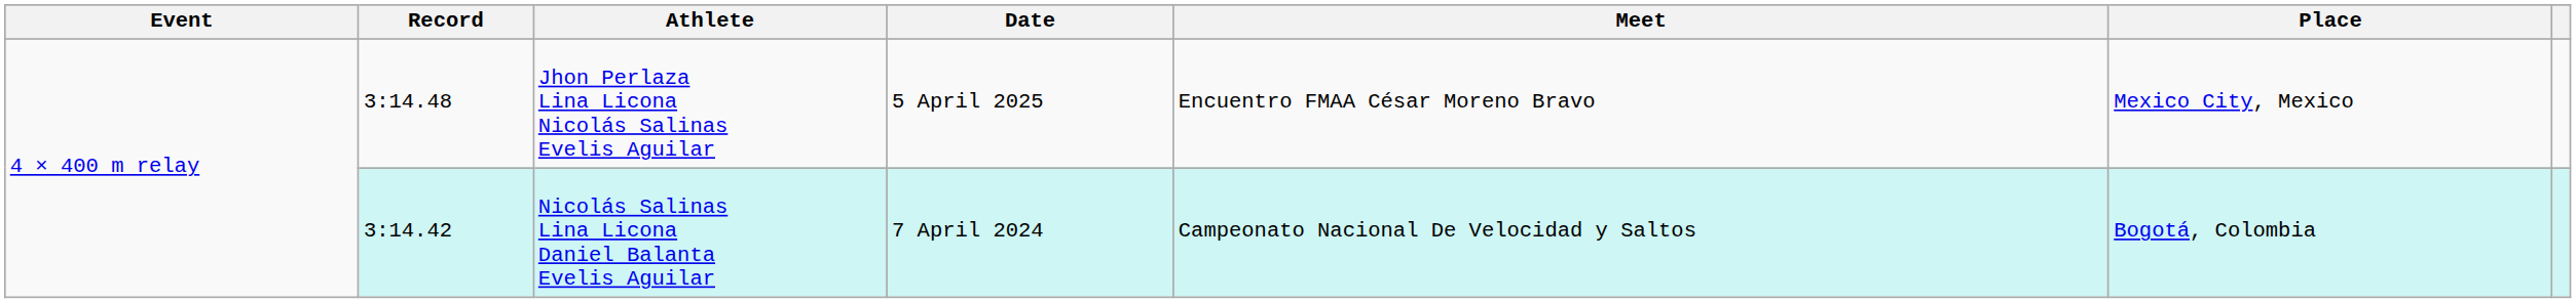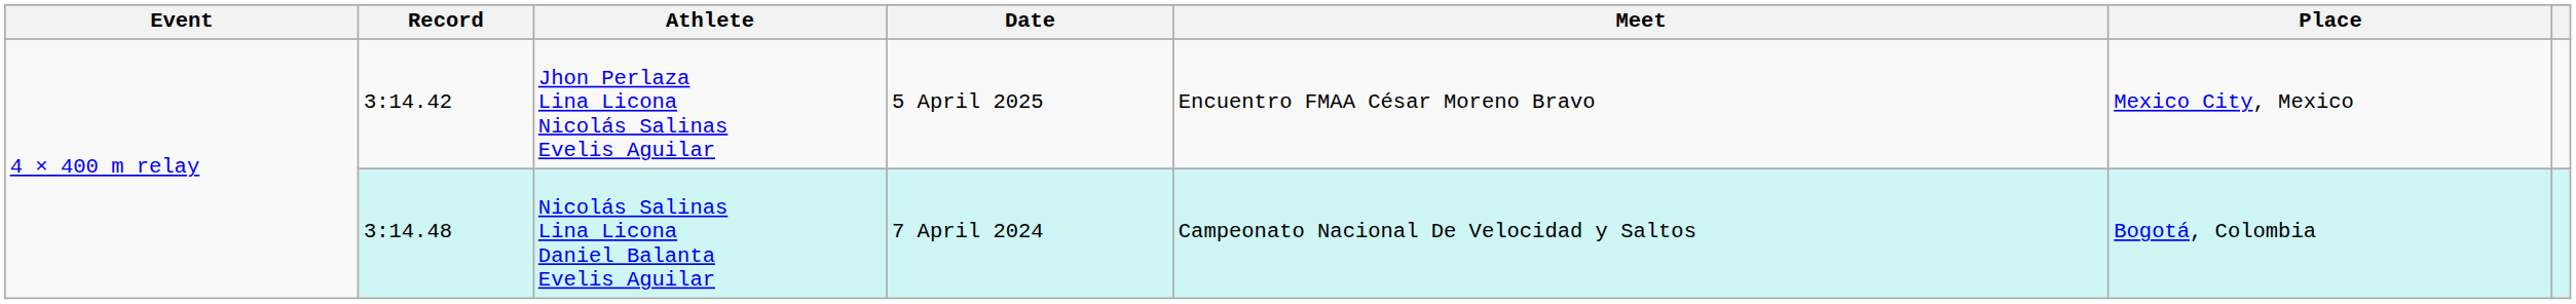Jhon Perlaza Lina Licona Nicolás Salinas Evelis Aguilar | Record: 3:14.48 -> 3:14.42
Nicolás Salinas Lina Licona Daniel Balanta Evelis Aguilar | Record: 3:14.42 -> 3:14.48
